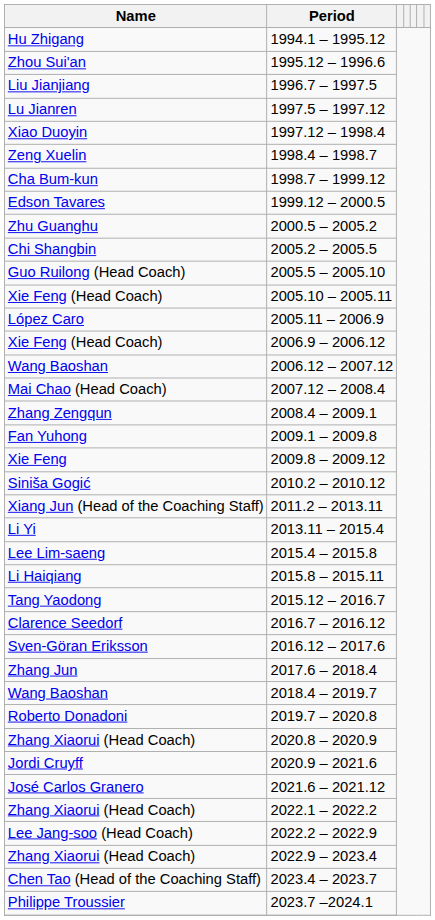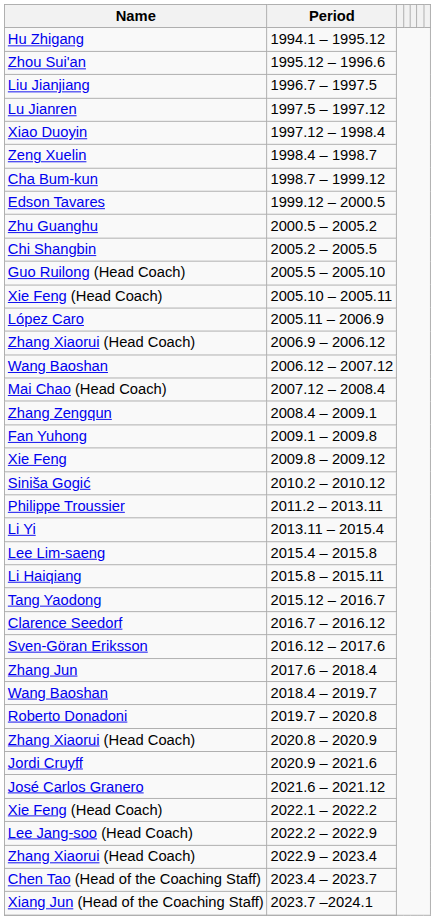2006.9 – 2006.12 | Name: Xie Feng (Head Coach) -> Zhang Xiaorui (Head Coach)
2011.2 – 2013.11 | Name: Xiang Jun (Head of the Coaching Staff) -> Philippe Troussier
2022.1 – 2022.2 | Name: Zhang Xiaorui (Head Coach) -> Xie Feng (Head Coach)
2023.7 –2024.1 | Name: Philippe Troussier -> Xiang Jun (Head of the Coaching Staff)
